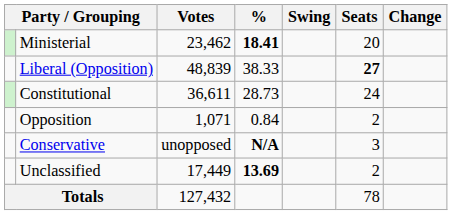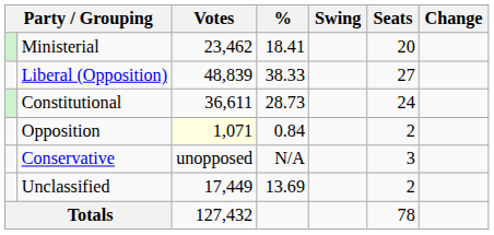Ministerial | %: bold -> normal
Liberal (Opposition) | Seats: bold -> normal
Opposition | Votes: no background -> lightyellow background
Conservative | %: bold -> normal
Unclassified | %: bold -> normal
